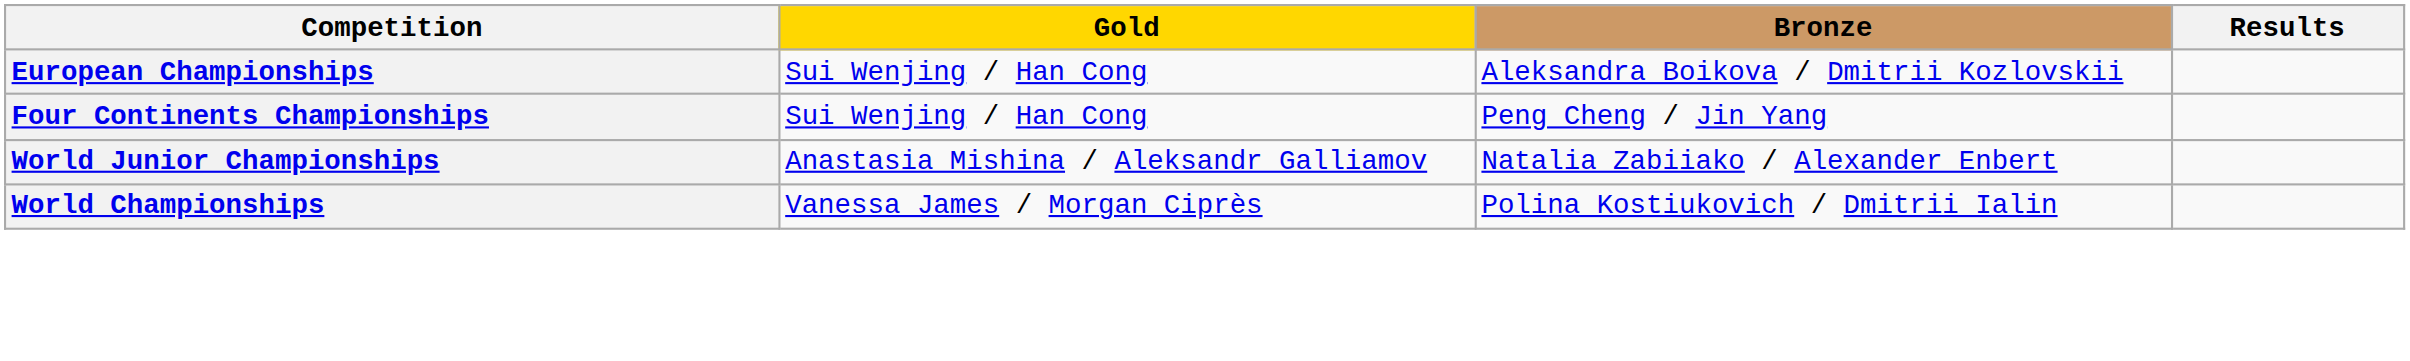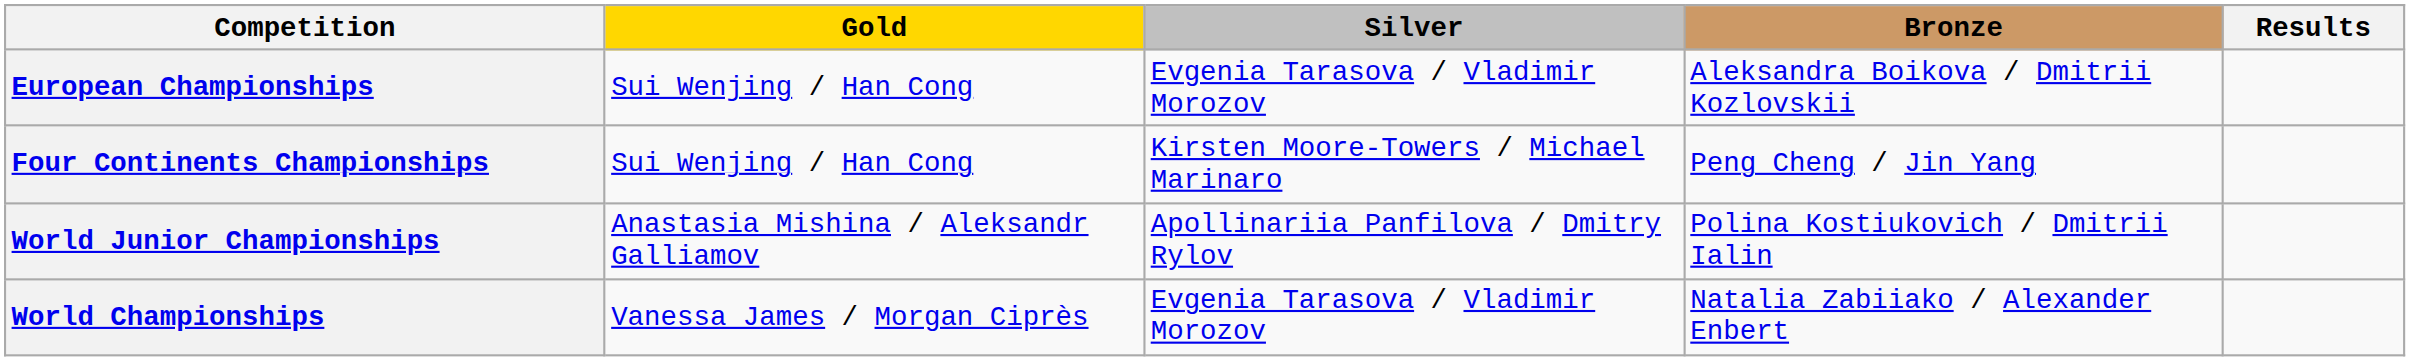+ column: Silver | Evgenia Tarasova / Vladimir Morozov | Kirsten Moore-Towers / Michael Marinaro | Apollinariia Panfilova / Dmitry Rylov | Evgenia Tarasova / Vladimir Morozov
World Junior Championships | Bronze: Natalia Zabiiako / Alexander Enbert -> Polina Kostiukovich / Dmitrii Ialin
World Championships | Bronze: Polina Kostiukovich / Dmitrii Ialin -> Natalia Zabiiako / Alexander Enbert
